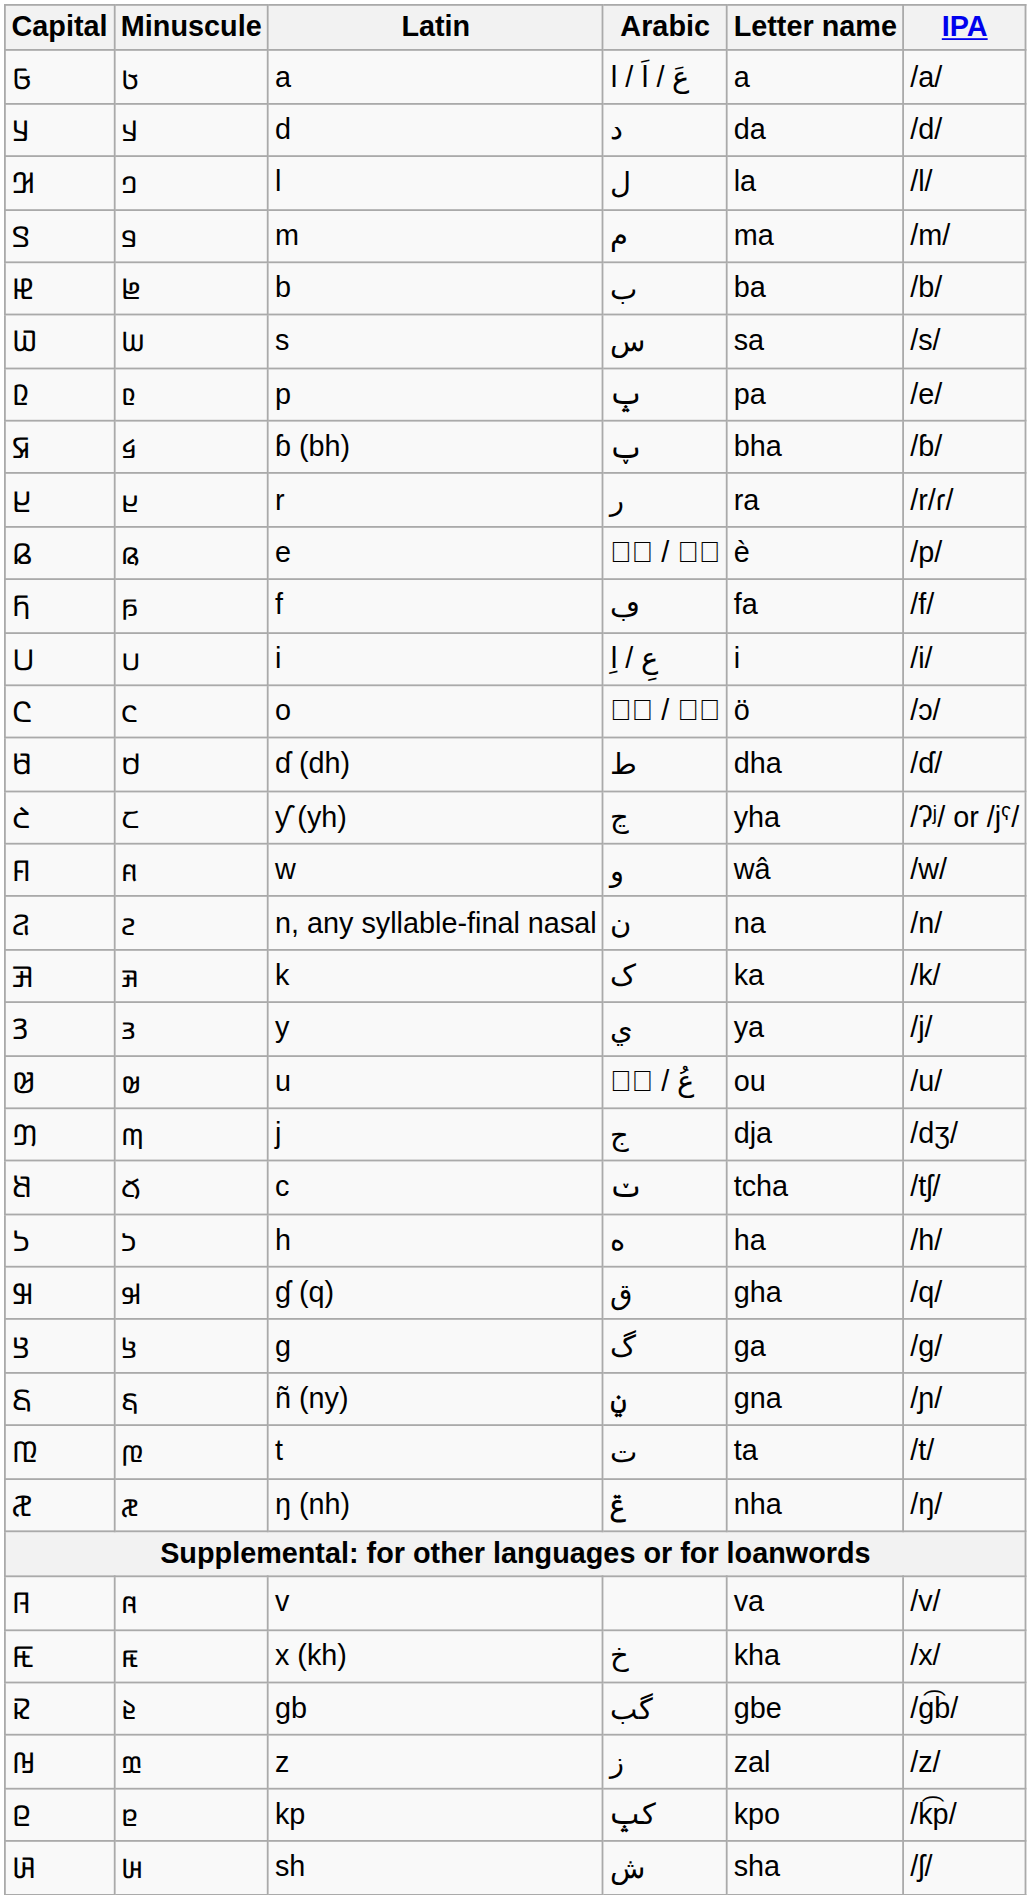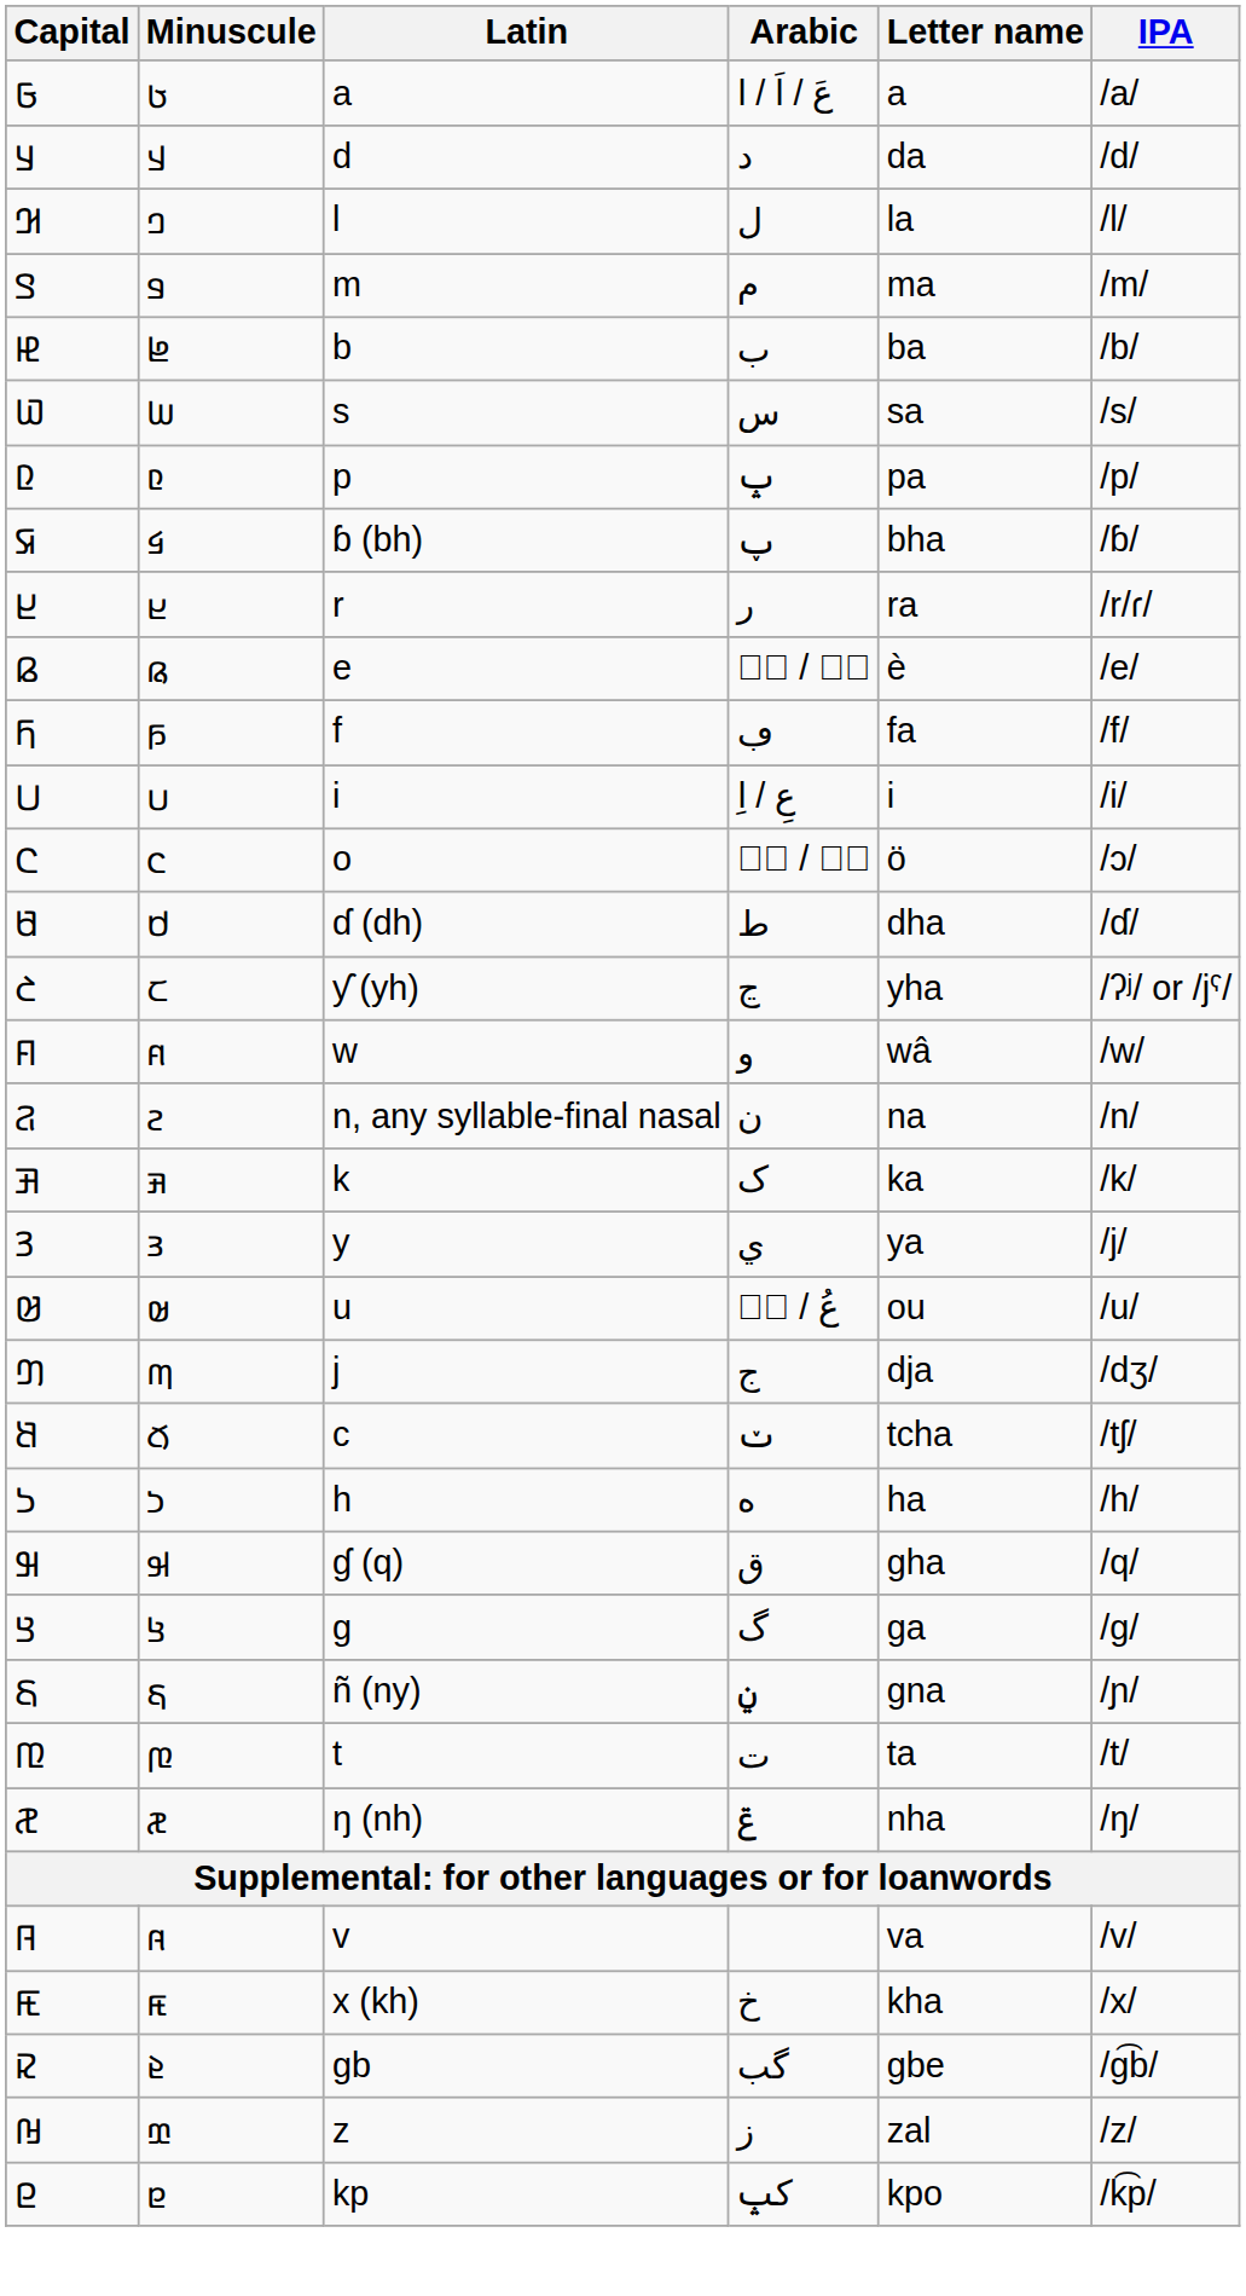𞤆 | IPA: /e/ -> /p/
𞤉 | IPA: /p/ -> /e/
- row: 𞤡 | 𞥃 | sh | ش | sha | /ʃ/
